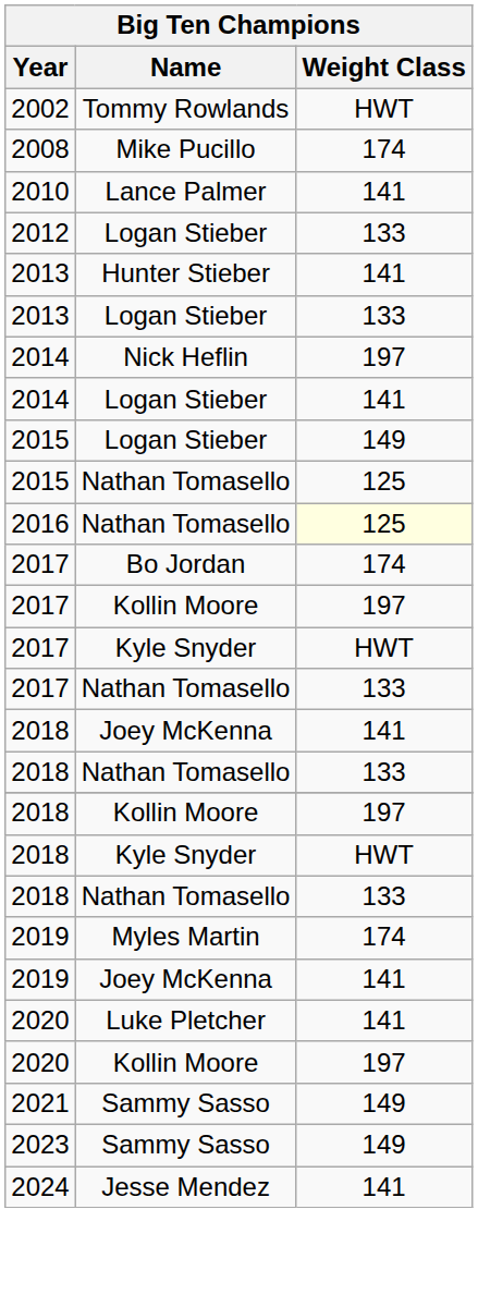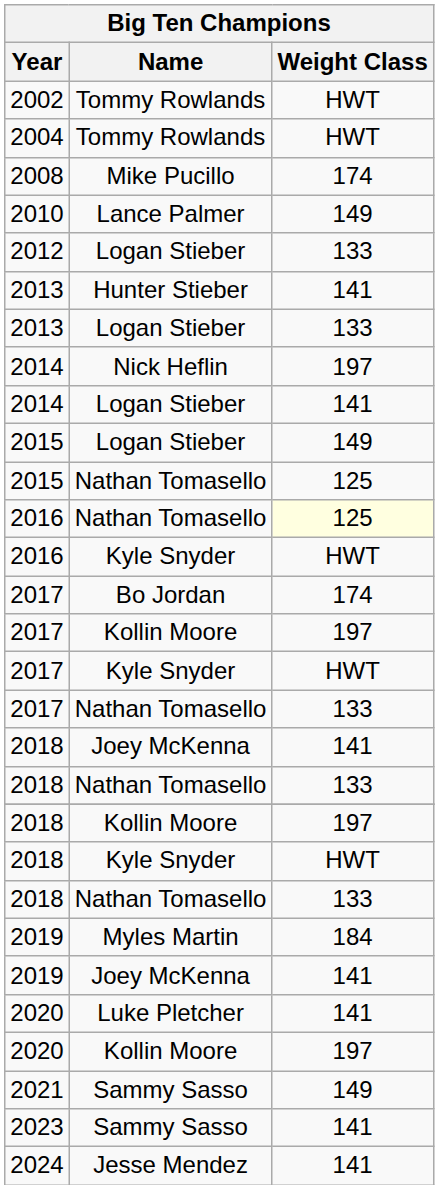+ row: 2004 | Tommy Rowlands | HWT
2010 | Weight Class: 141 -> 149
+ row: 2016 | Kyle Snyder | HWT
2019 / Myles Martin | Weight Class: 174 -> 184
2023 | Weight Class: 149 -> 141
